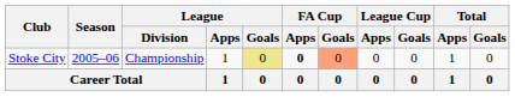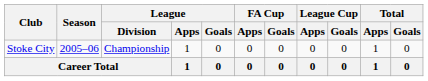Stoke City | League / Goals: khaki background -> no background
Stoke City | FA Cup / Apps: bold -> normal
Stoke City | FA Cup / Goals: lightsalmon background -> no background
